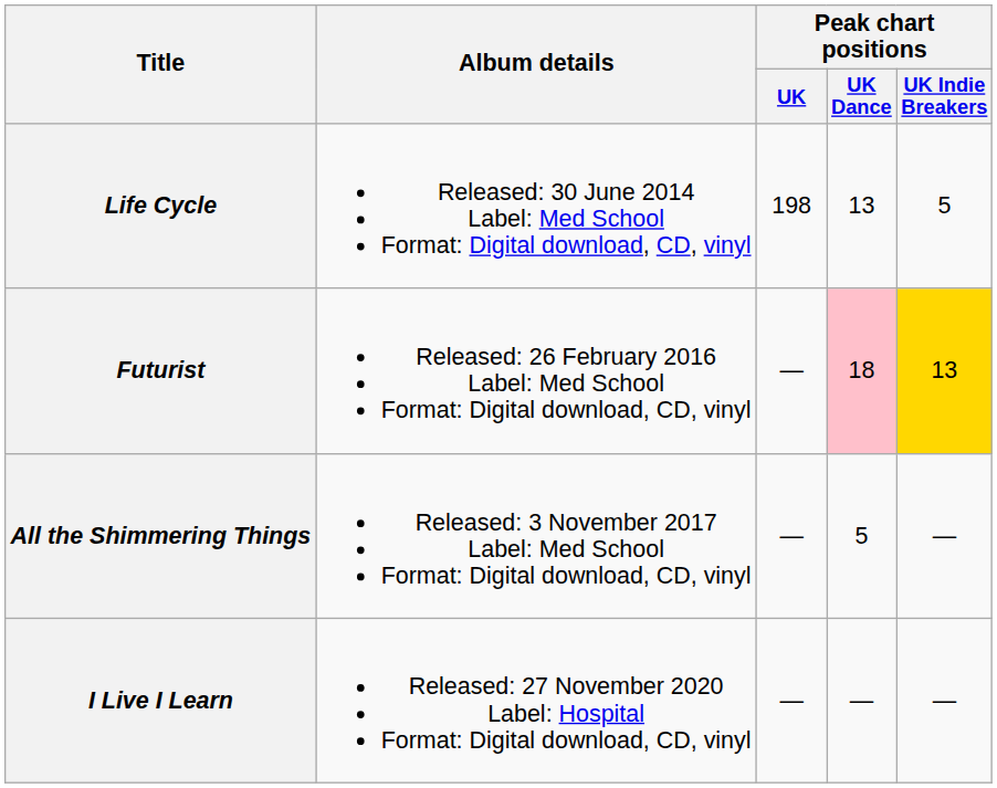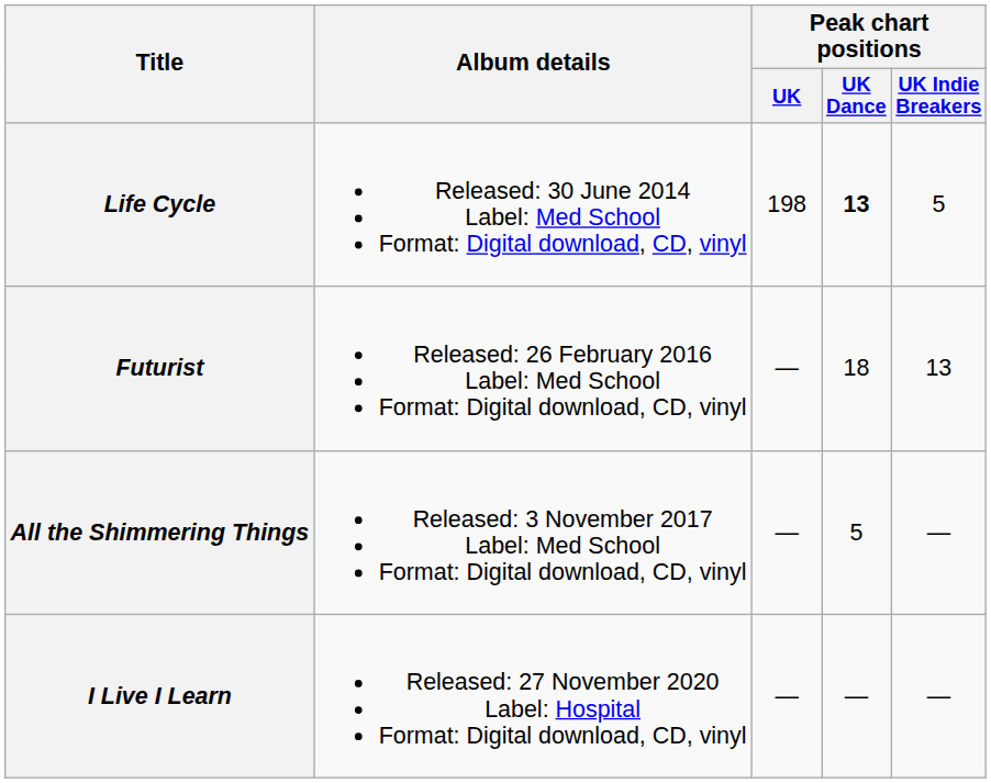Life Cycle | Peak chart positions / UK Dance: normal -> bold
Futurist | Peak chart positions / UK Dance: pink background -> no background
Futurist | Peak chart positions / UK Indie Breakers: gold background -> no background
